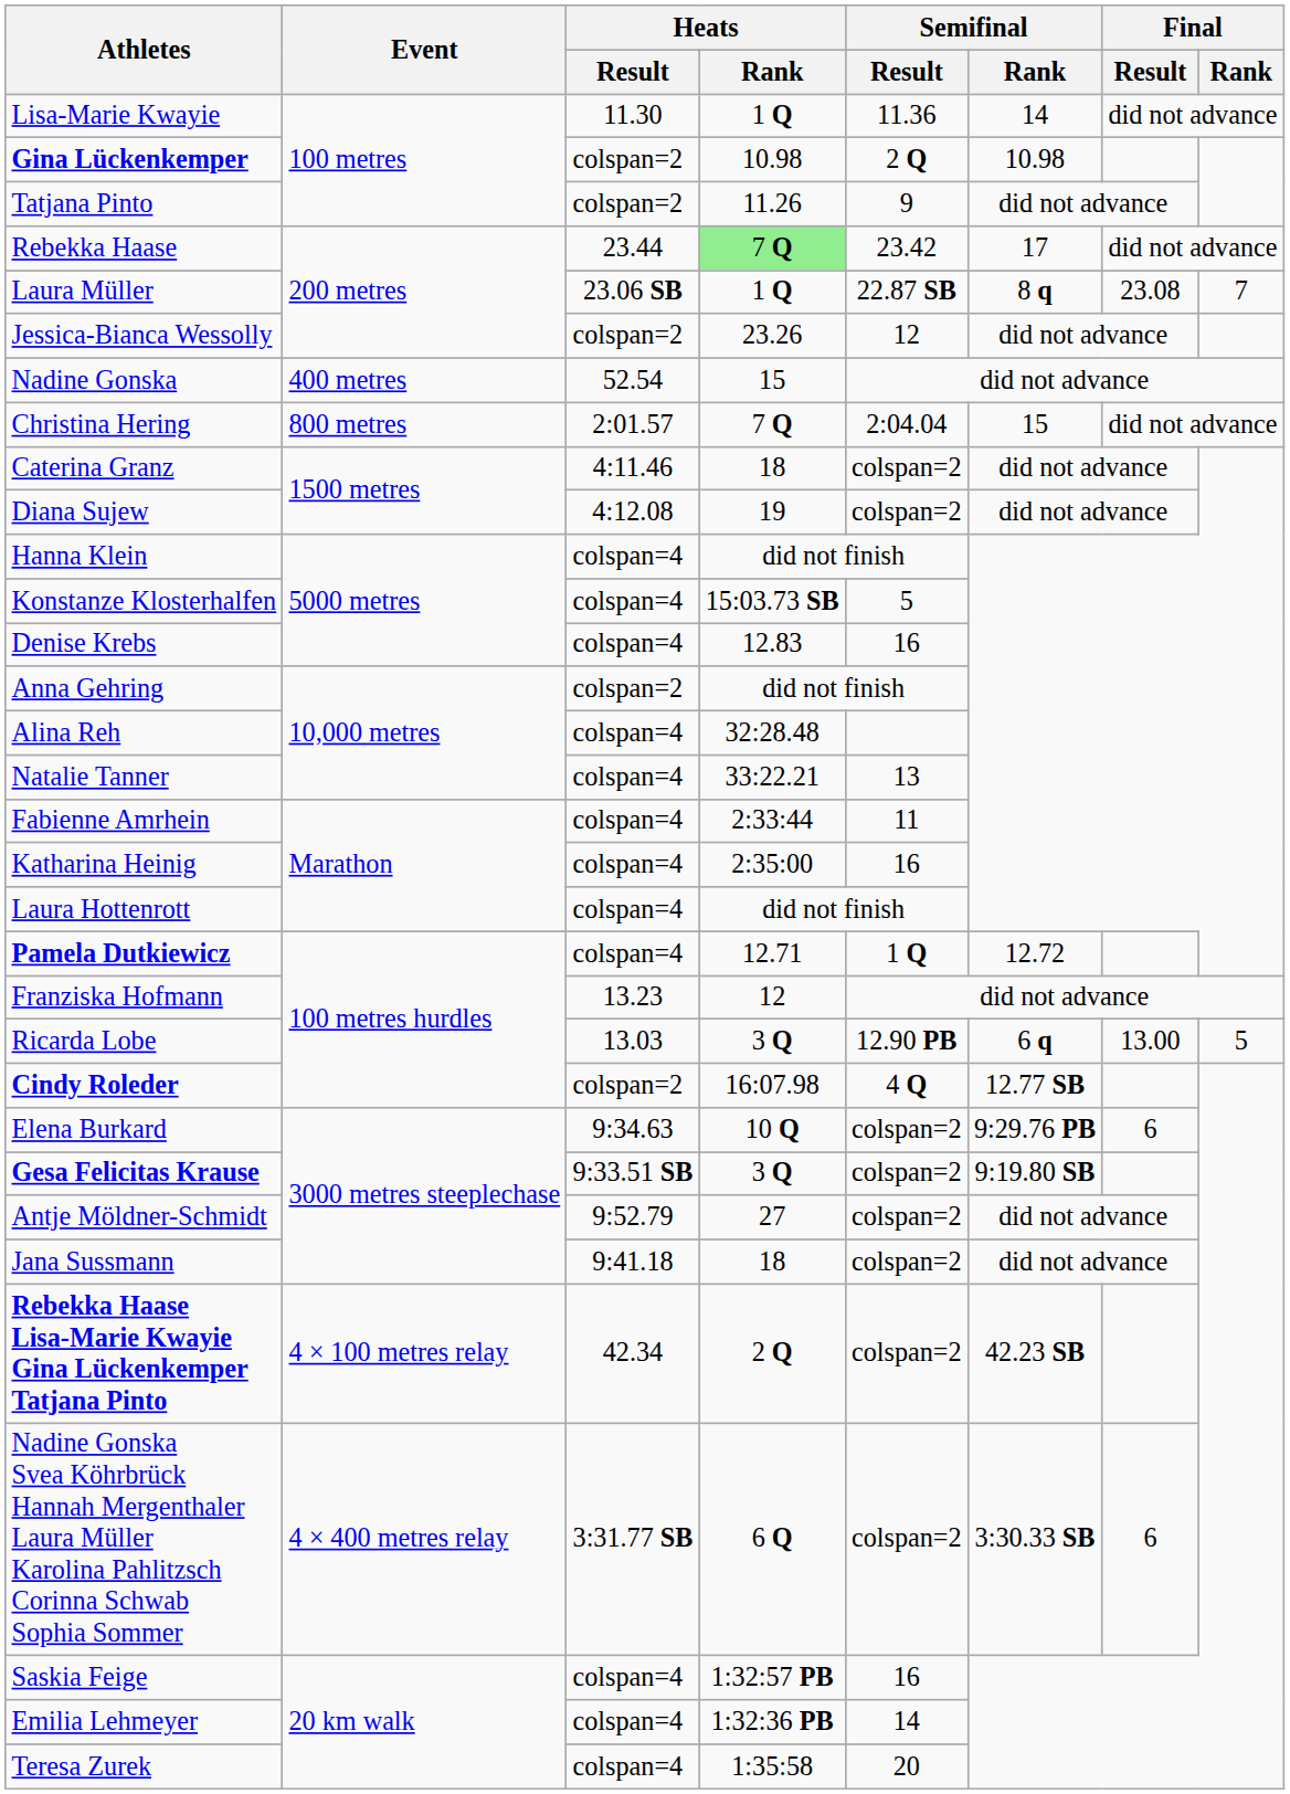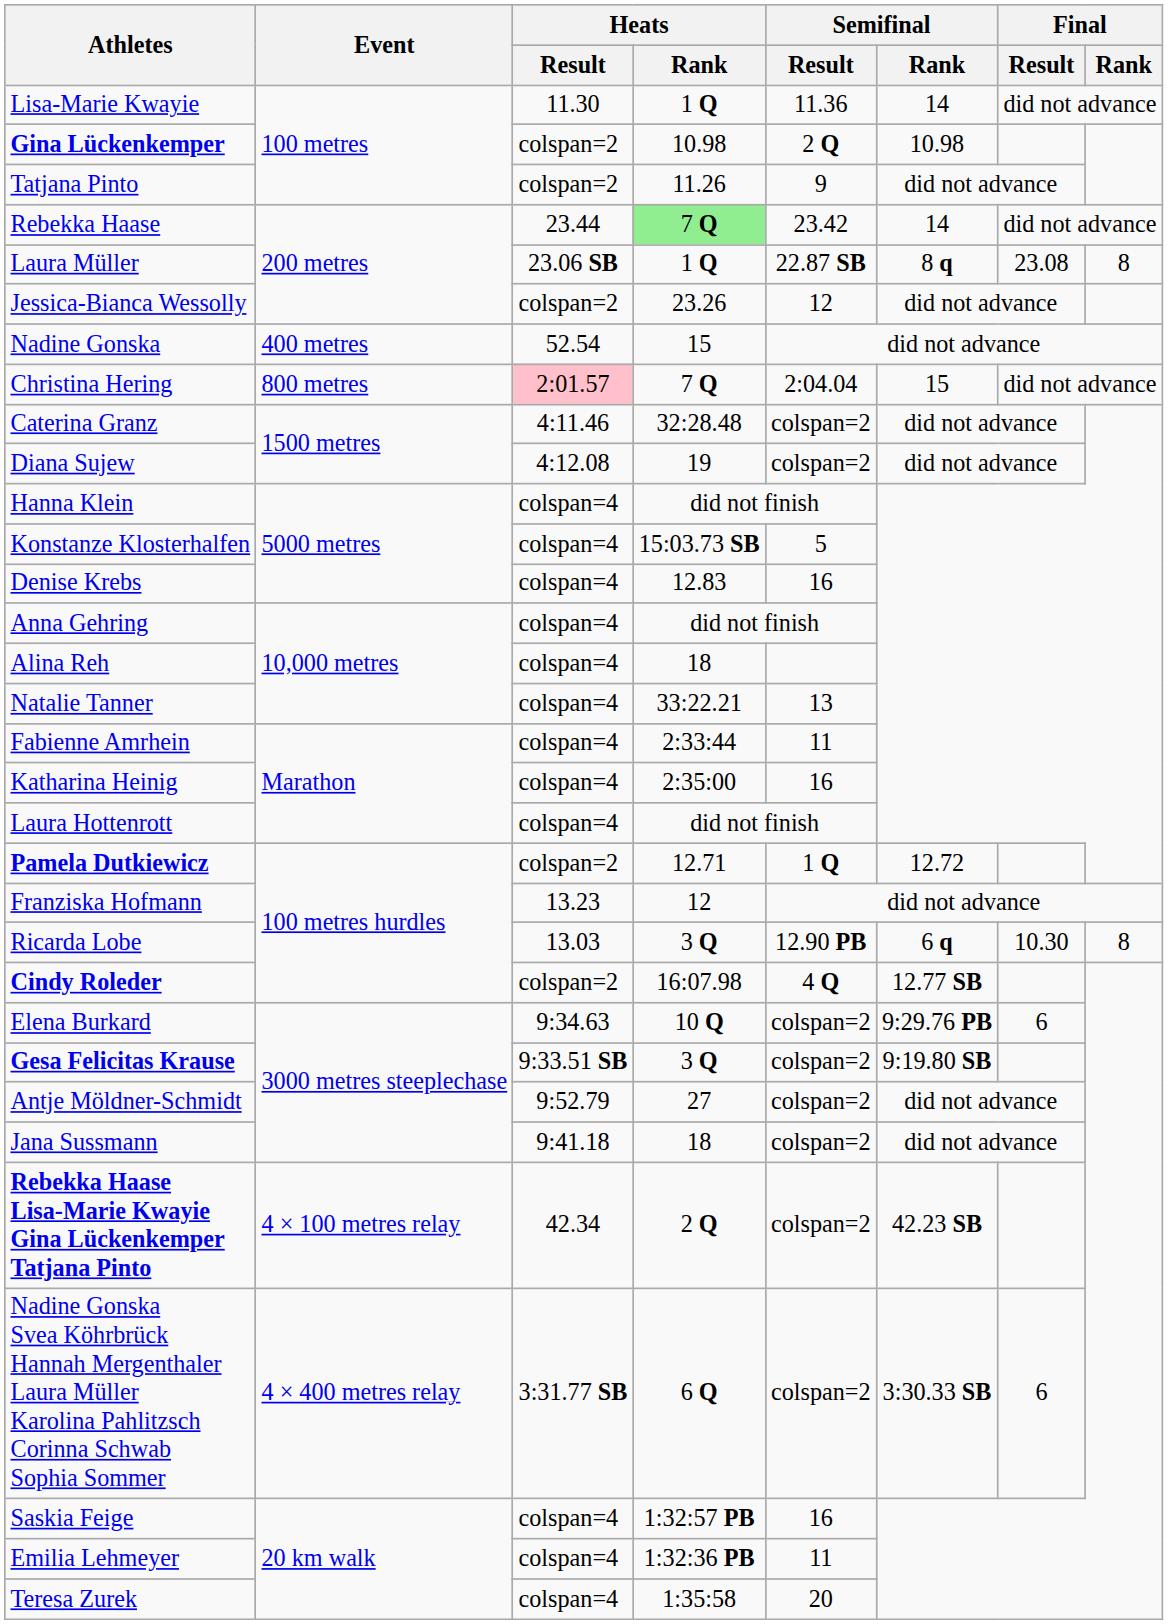Rebekka Haase | Semifinal / Rank: 17 -> 14
Laura Müller | Final / Rank: 7 -> 8
Christina Hering | Heats / Result: no background -> pink background
Caterina Granz | Heats / Rank: 18 -> 32:28.48
Anna Gehring | Heats / Result: colspan=2 -> colspan=4
Alina Reh | Heats / Rank: 32:28.48 -> 18
Pamela Dutkiewicz | Heats / Result: colspan=4 -> colspan=2
Ricarda Lobe | Final / Result: 13.00 -> 10.30
Ricarda Lobe | Final / Rank: 5 -> 8
Emilia Lehmeyer | Semifinal / Result: 14 -> 11
